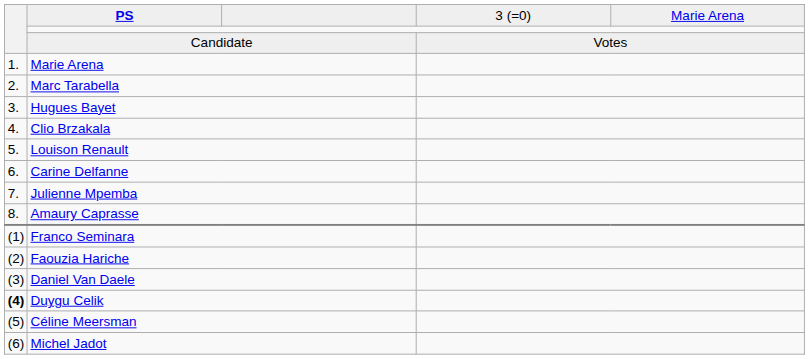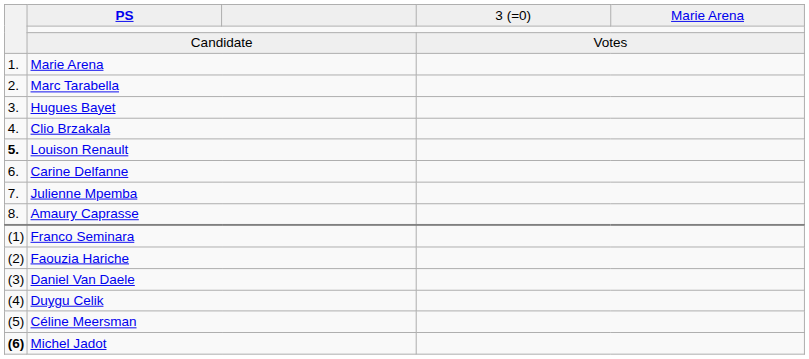Louison Renault | column 1: normal -> bold
Duygu Celik | column 1: bold -> normal
Michel Jadot | column 1: normal -> bold
